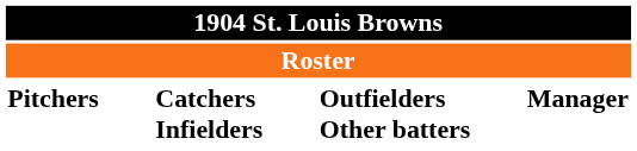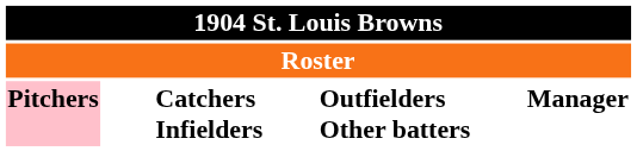Pitchers | column 1: no background -> pink background
